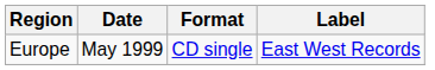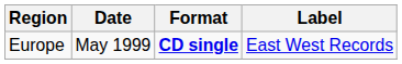Europe | Format: normal -> bold
